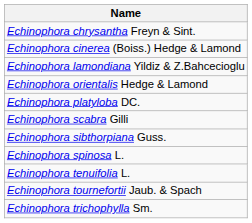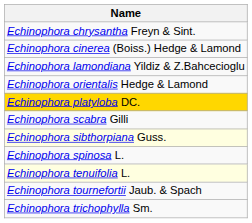row 6 | column 1: no background -> gold background
row 8 | column 1: no background -> lightyellow background
row 10 | column 1: no background -> lightyellow background
